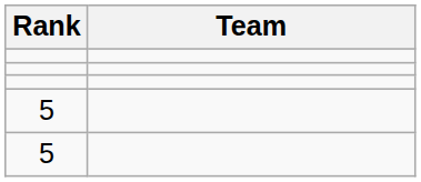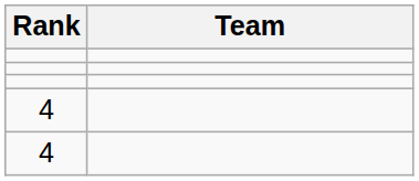row 5 | Rank: 5 -> 4
row 6 | Rank: 5 -> 4
